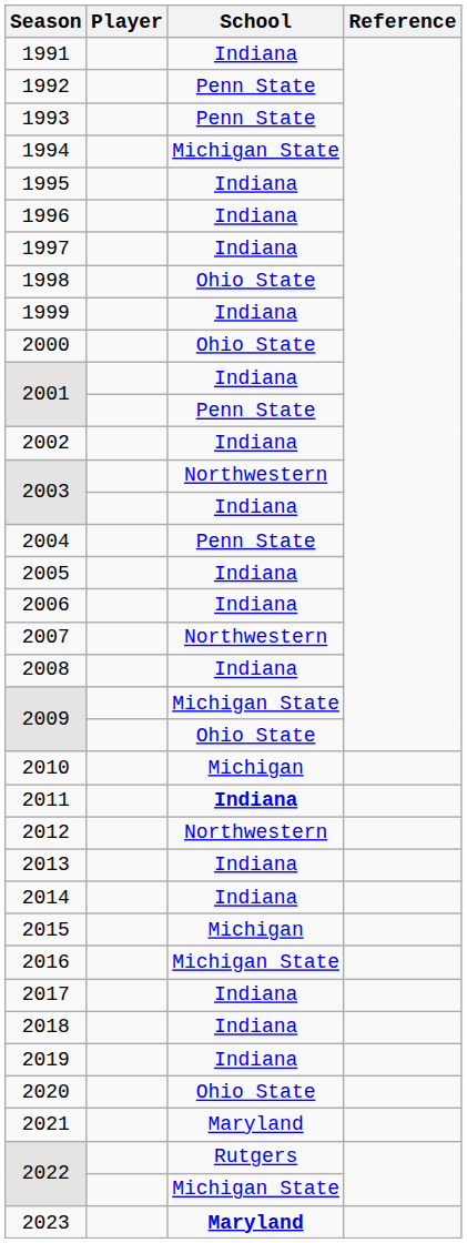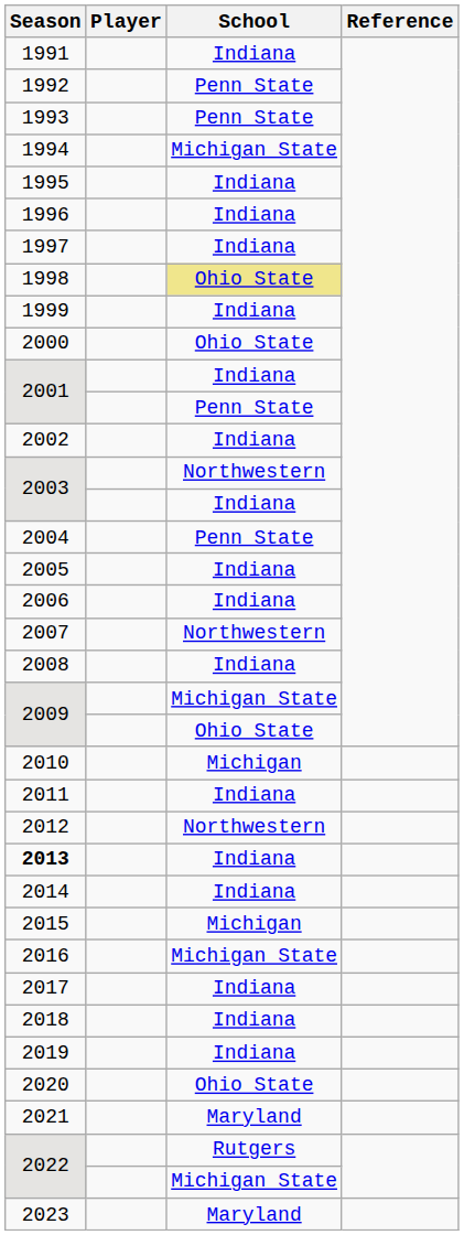1998 | School: no background -> khaki background
2011 | School: bold -> normal
2013 | Season: normal -> bold
2023 | School: bold -> normal
